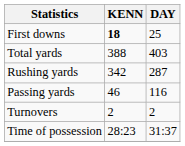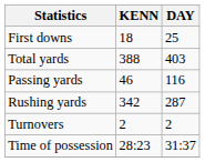First downs | KENN: bold -> normal
rows swapped: Rushing yards <-> Passing yards
